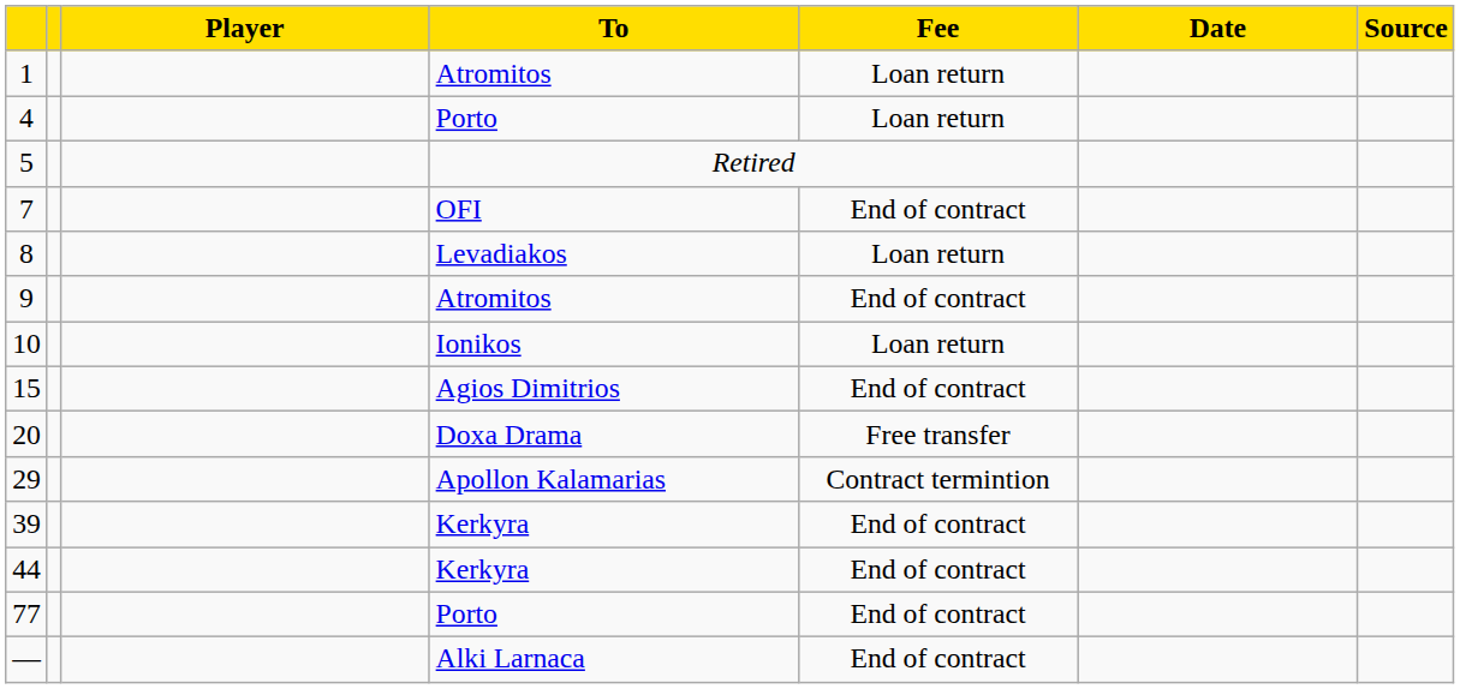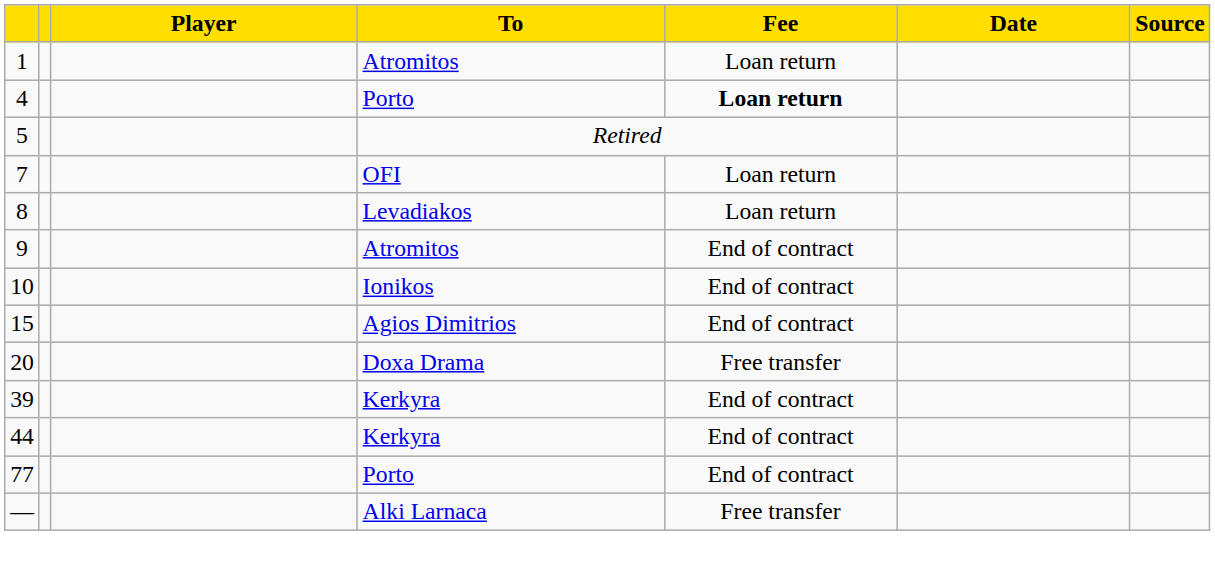4 | Fee: normal -> bold
7 | Fee: End of contract -> Loan return
10 | Fee: Loan return -> End of contract
- row: 29 | Apollon Kalamarias | Contract termintion
— | Fee: End of contract -> Free transfer
